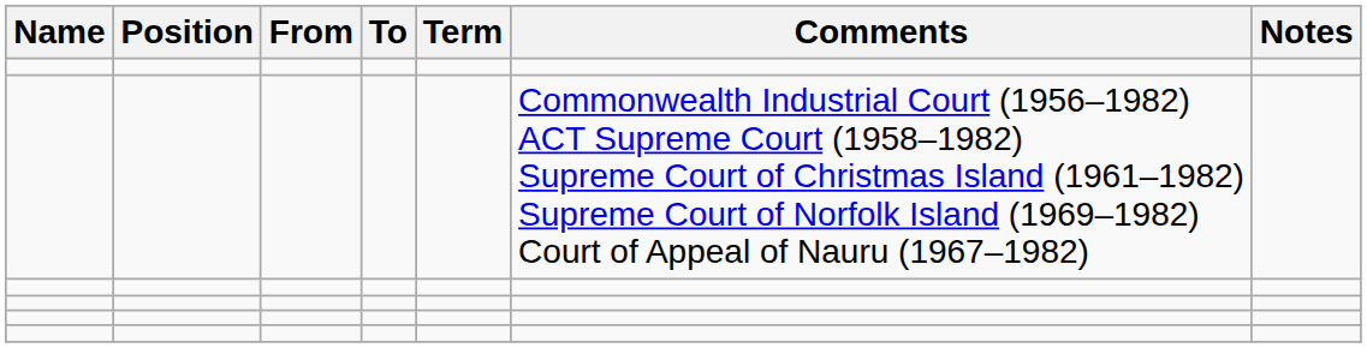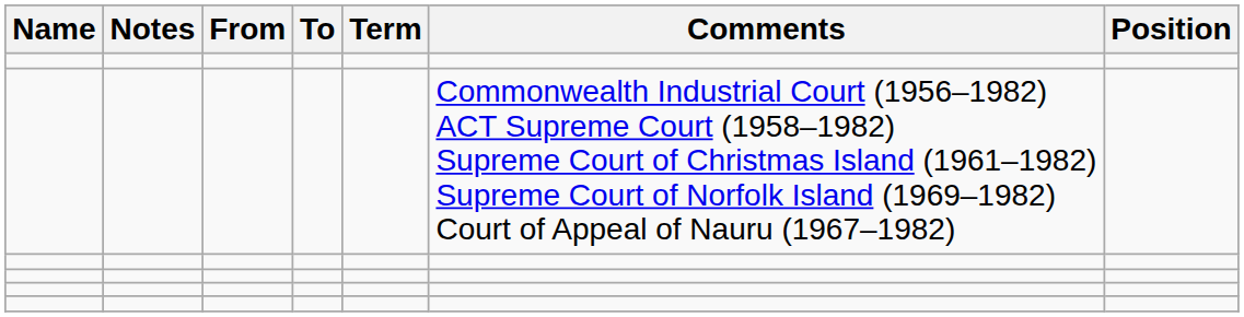columns swapped: Position <-> Notes
